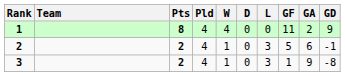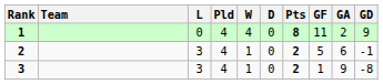columns swapped: Pts <-> L
